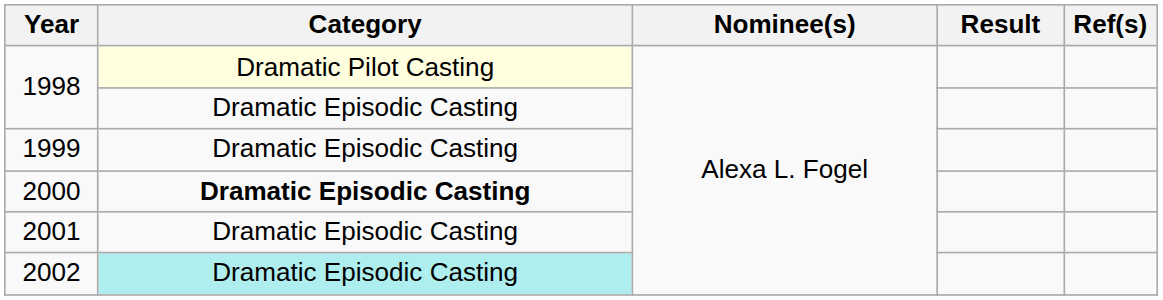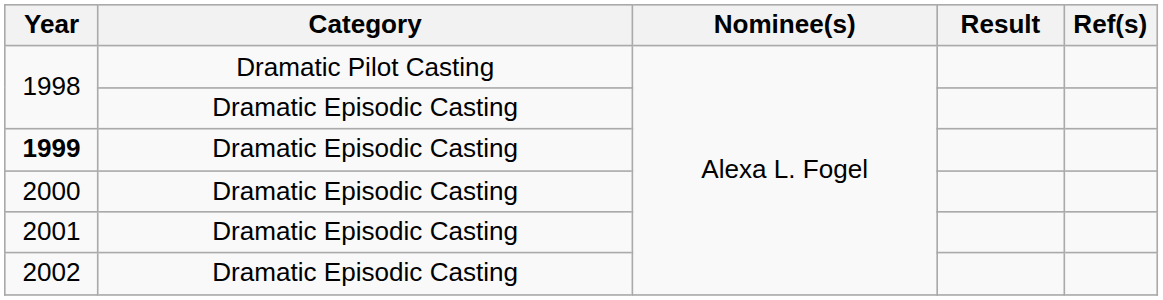1998 / Dramatic Pilot Casting | Category: lightyellow background -> no background
1999 | Year: normal -> bold
2000 | Category: bold -> normal
2002 | Category: paleturquoise background -> no background
